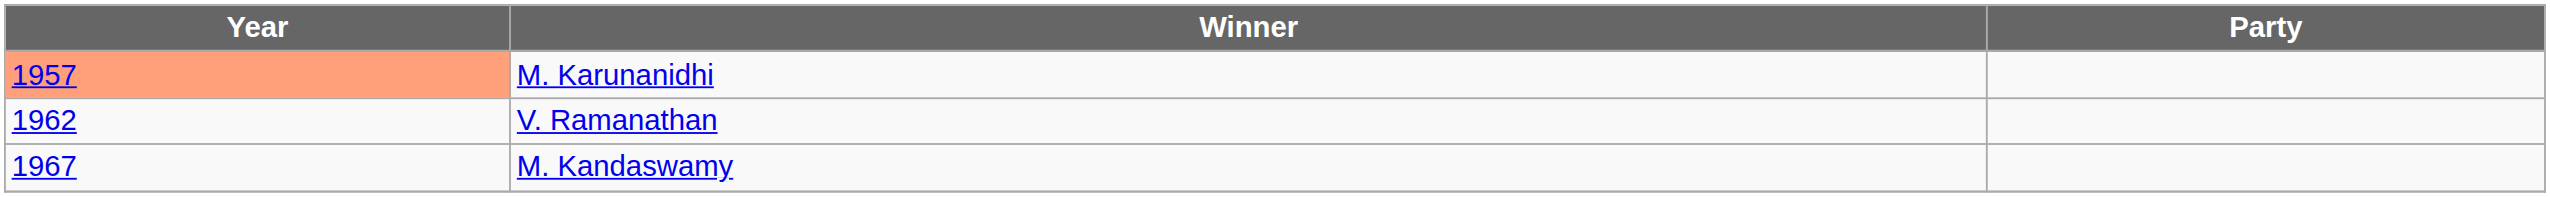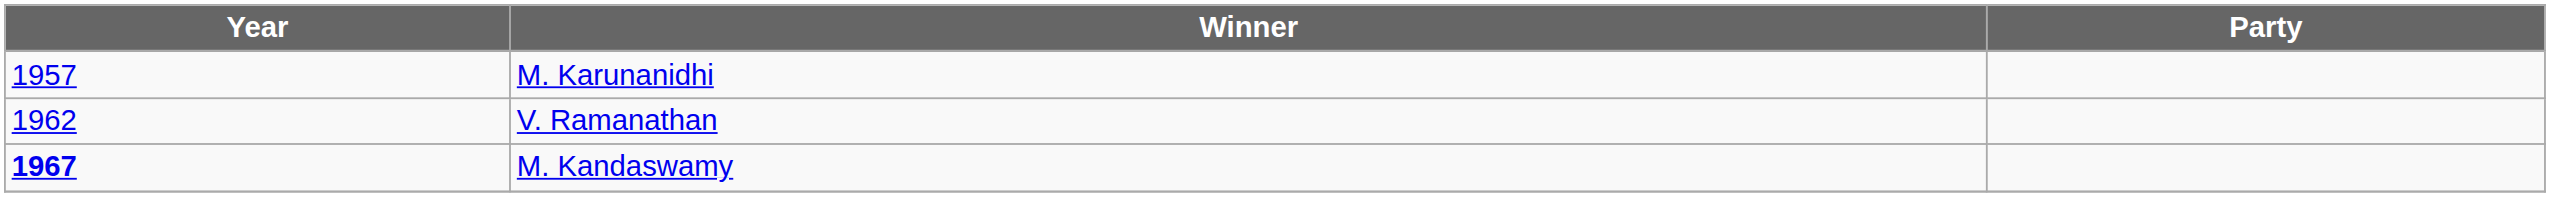M. Karunanidhi | Year: lightsalmon background -> no background
M. Kandaswamy | Year: normal -> bold
